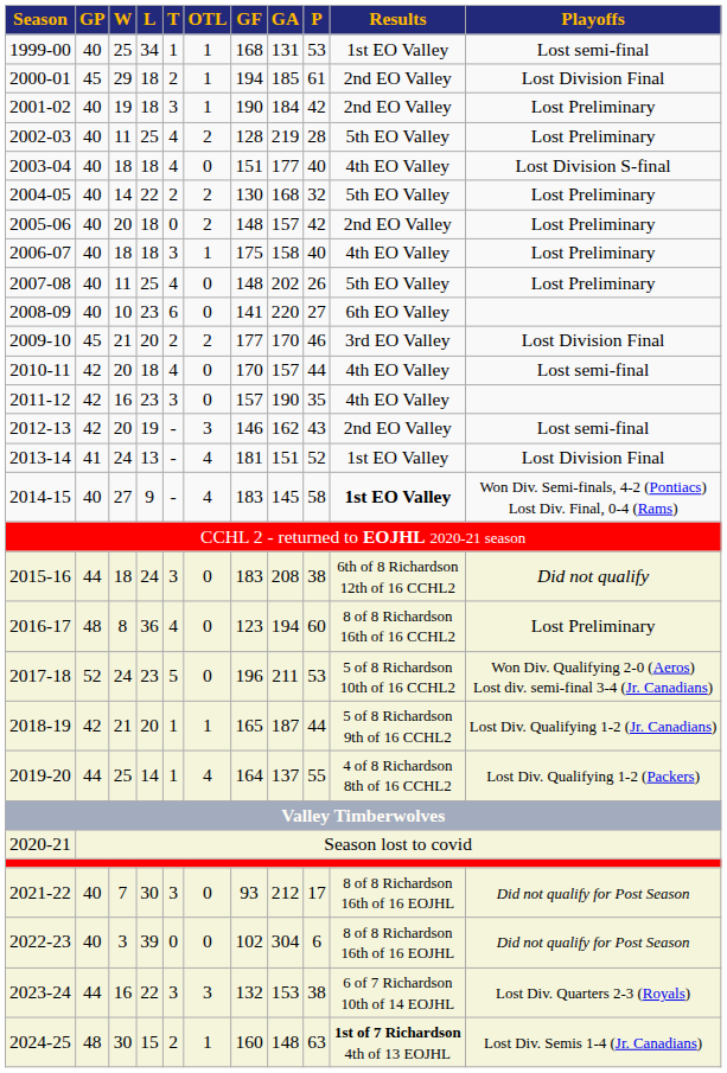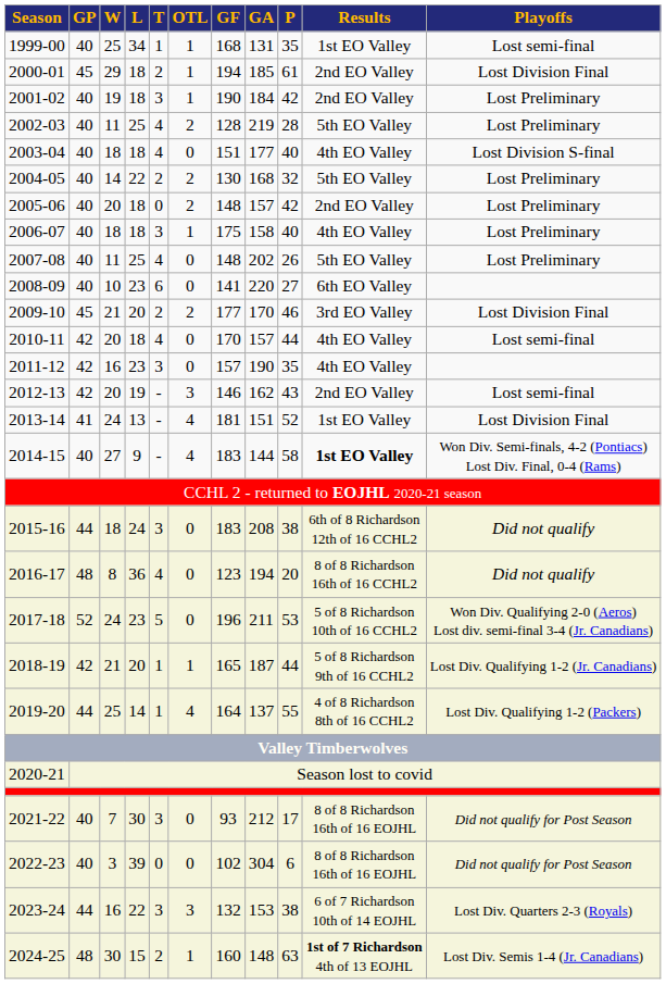1999-00 | P: 53 -> 35
2014-15 | GA: 145 -> 144
2016-17 | P: 60 -> 20
2016-17 | Playoffs: Lost Preliminary -> Did not qualify
